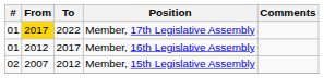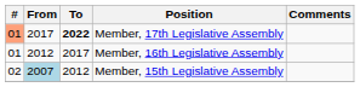Member, 17th Legislative Assembly | #: no background -> lightsalmon background
Member, 17th Legislative Assembly | From: gold background -> no background
Member, 17th Legislative Assembly | To: normal -> bold
Member, 15th Legislative Assembly | From: no background -> lightblue background
